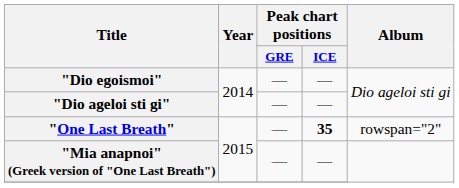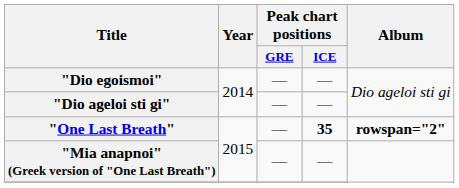"One Last Breath" | Album: normal -> bold
